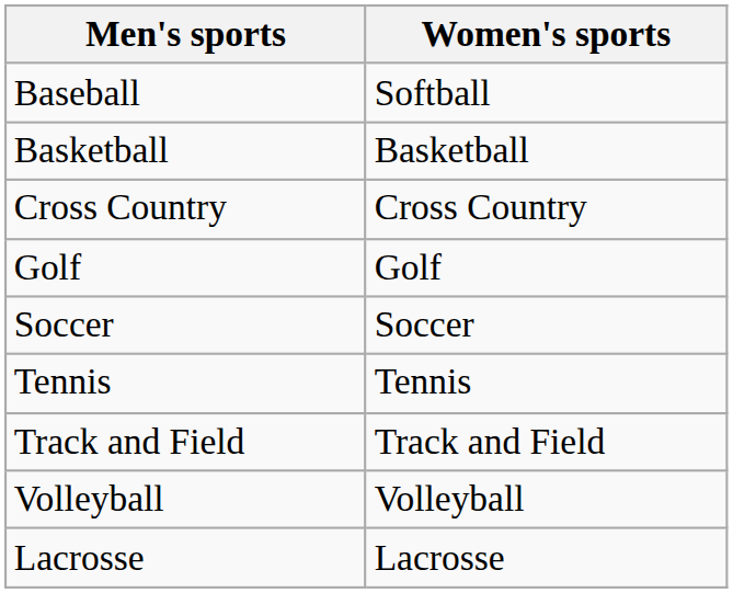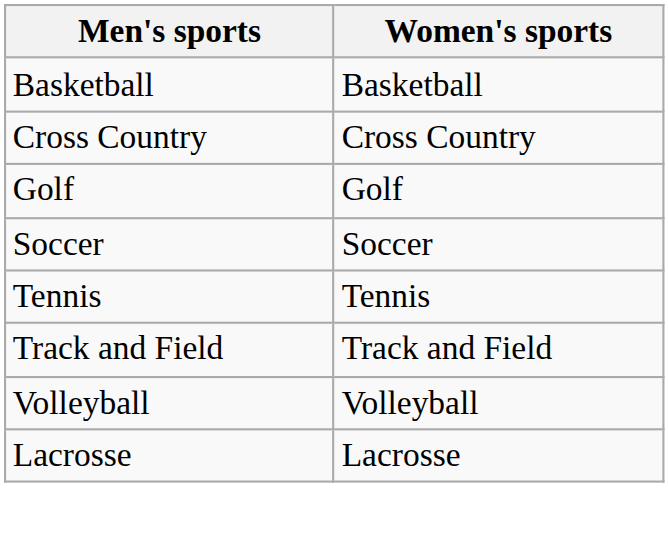- row: Baseball | Softball
